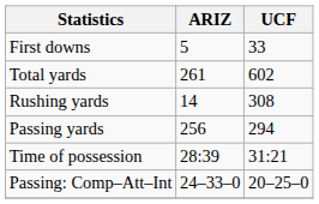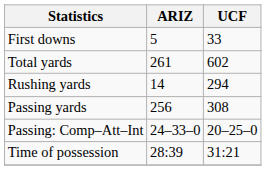Rushing yards | UCF: 308 -> 294
Passing yards | UCF: 294 -> 308
rows swapped: Passing: Comp–Att–Int <-> Time of possession
